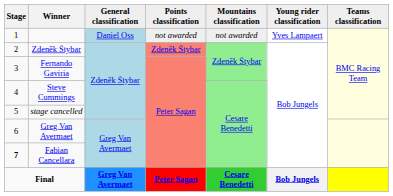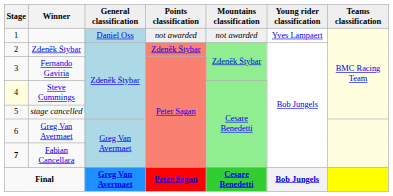Steve Cummings | Stage: no background -> lightyellow background
